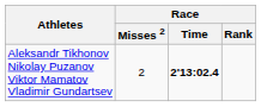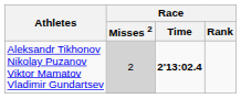row 3 | Race / Misses 2: no background -> lightgrey background
